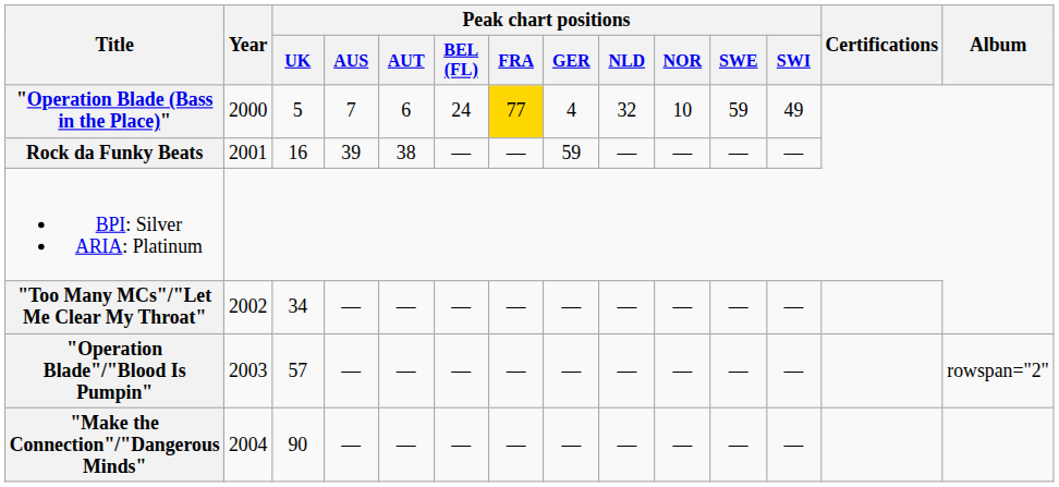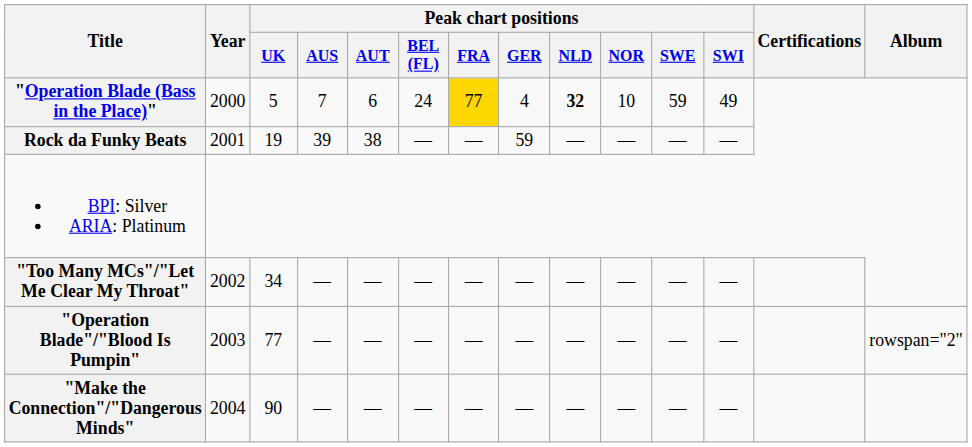"Operation Blade (Bass in the Place)" | Peak chart positions / NLD: normal -> bold
Rock da Funky Beats | Peak chart positions / UK: 16 -> 19
"Operation Blade"/"Blood Is Pumpin" | Peak chart positions / UK: 57 -> 77
